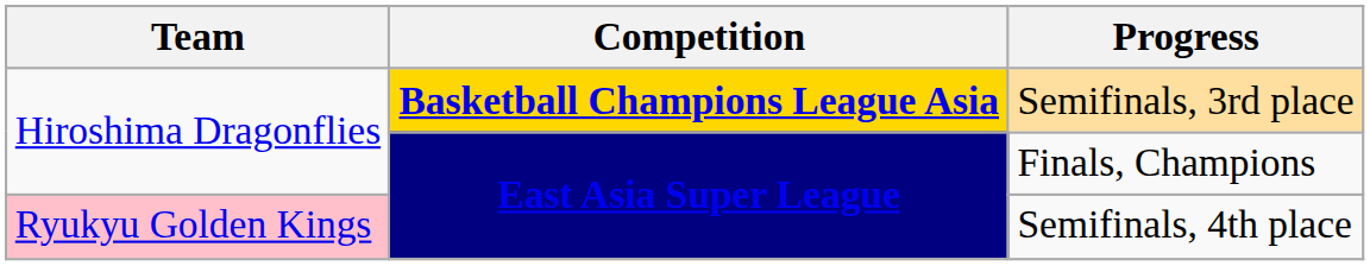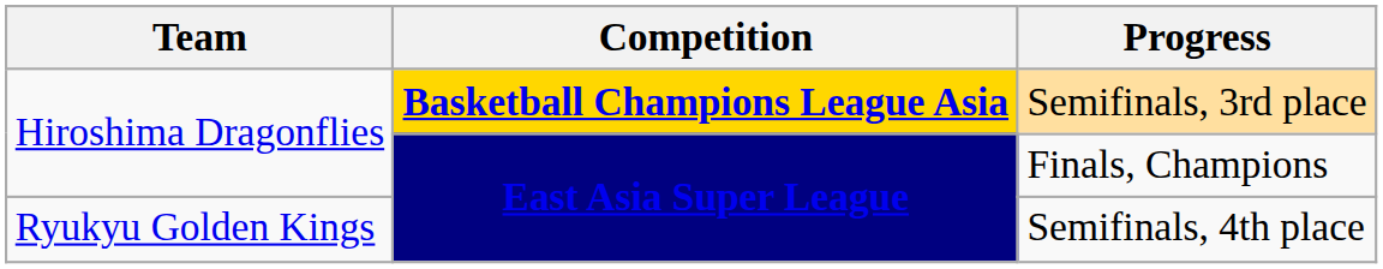Semifinals, 4th place | Team: pink background -> no background
